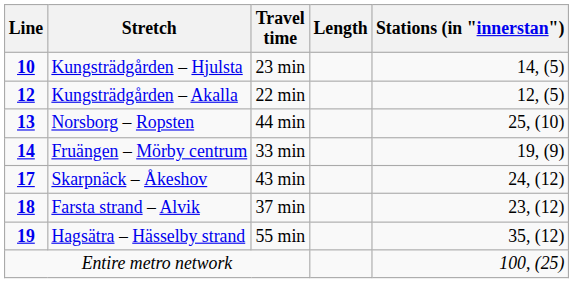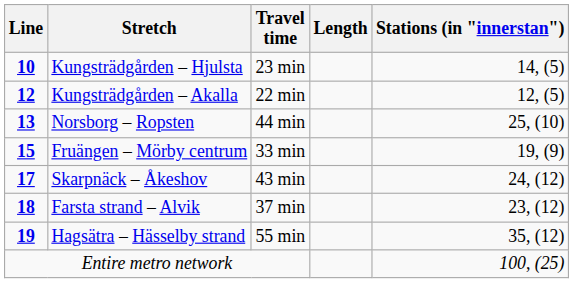Fruängen – Mörby centrum | Line: 14 -> 15
